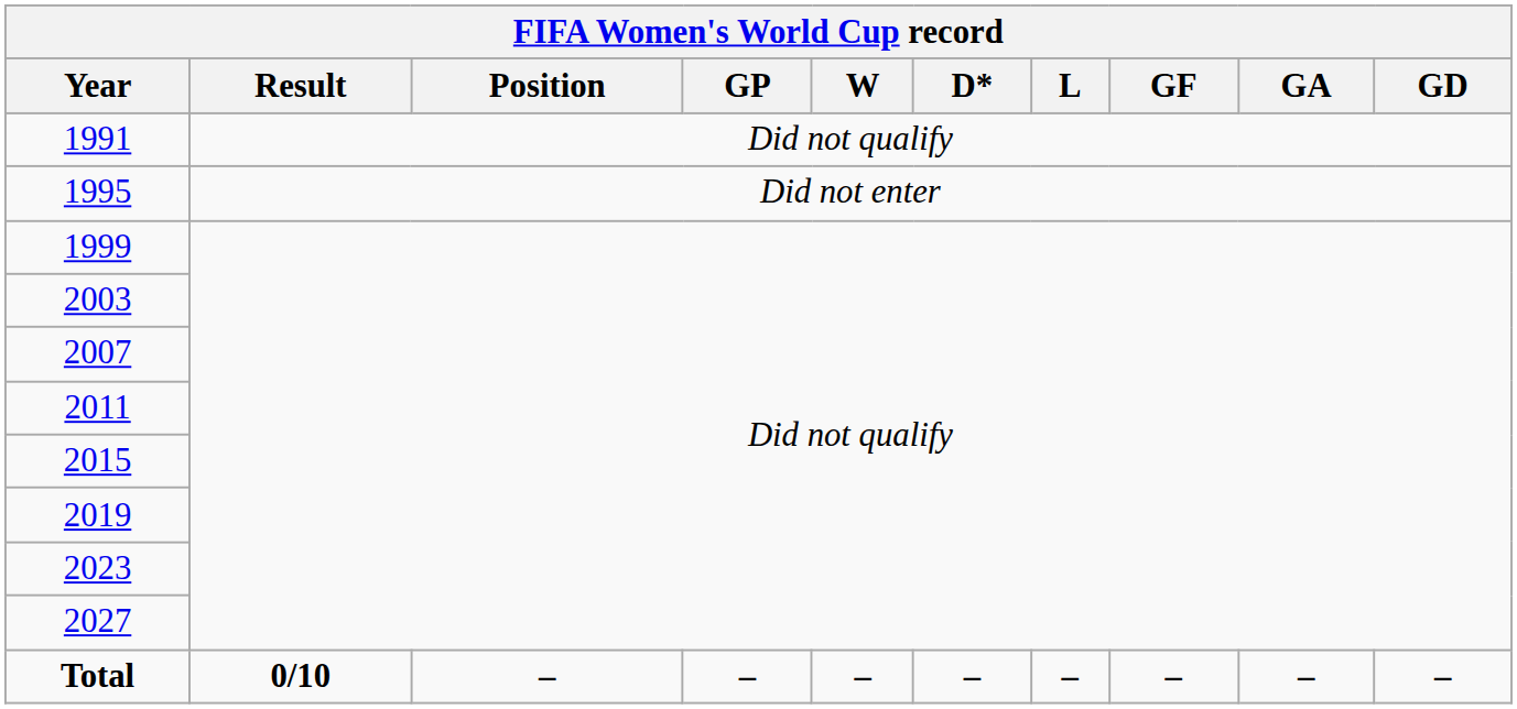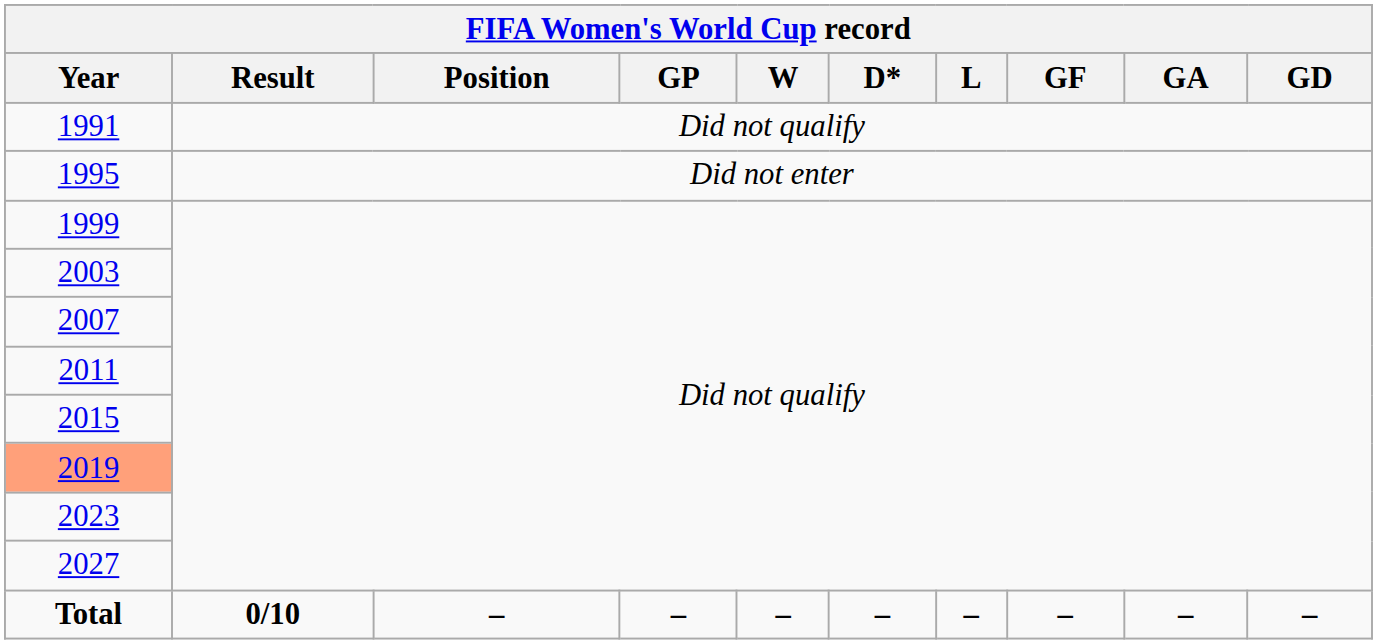2019 | Year: no background -> lightsalmon background
